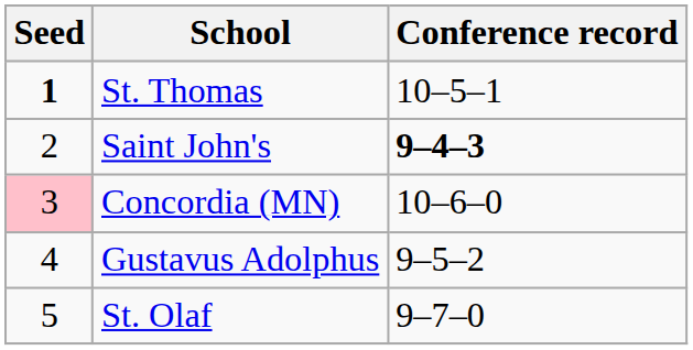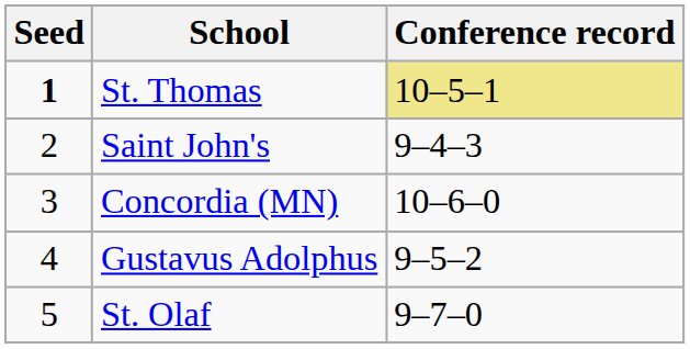St. Thomas | Conference record: no background -> khaki background
Saint John's | Conference record: bold -> normal
Concordia (MN) | Seed: pink background -> no background
